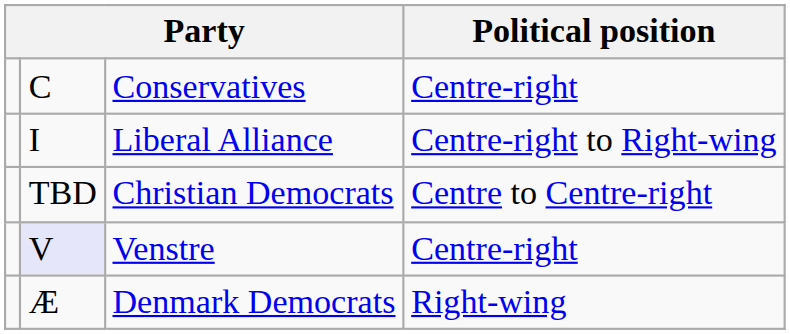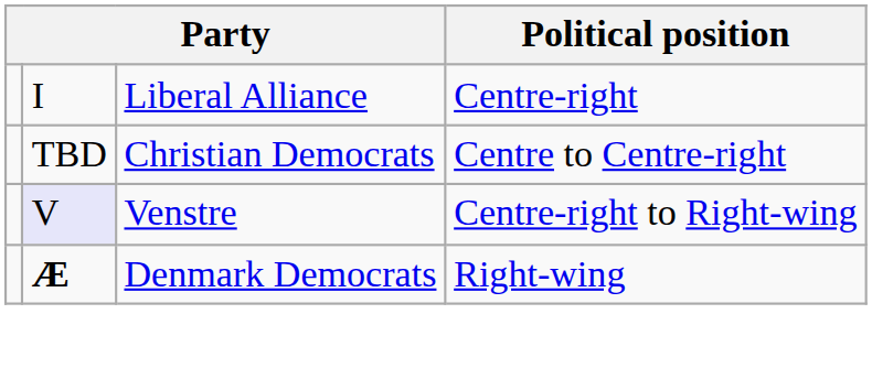- row: C | Conservatives | Centre-right
Liberal Alliance | Political position: Centre-right to Right-wing -> Centre-right
Venstre | Political position: Centre-right -> Centre-right to Right-wing
Denmark Democrats | column 2: normal -> bold
